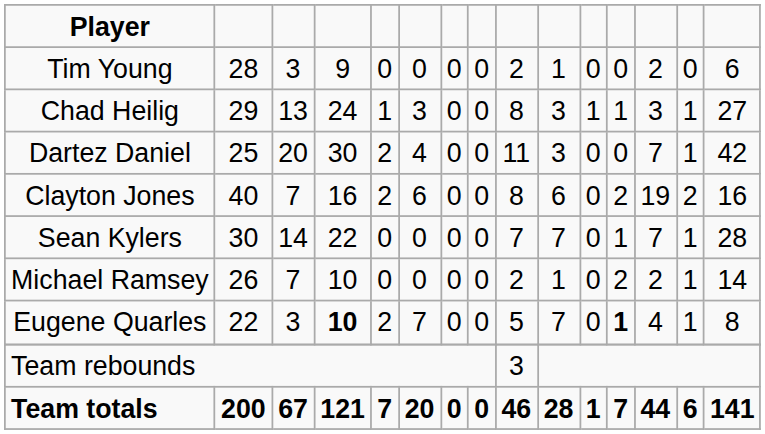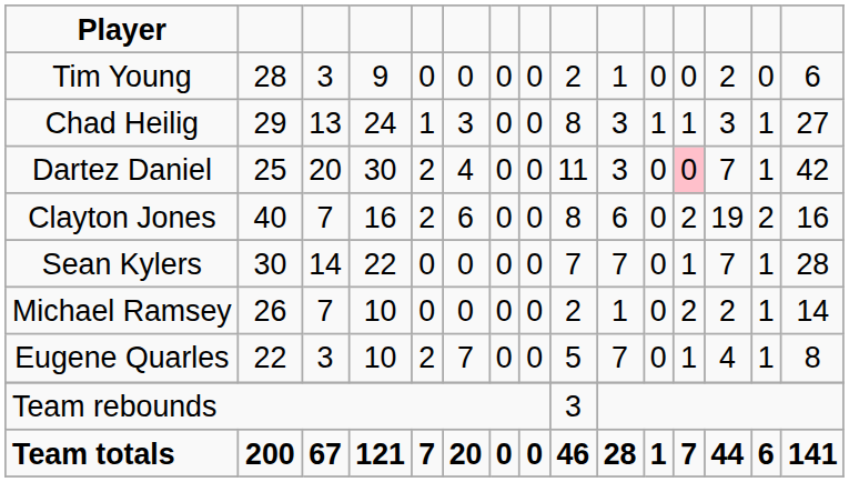Dartez Daniel | column 12: no background -> pink background
Eugene Quarles | column 4: bold -> normal
Eugene Quarles | column 12: bold -> normal
